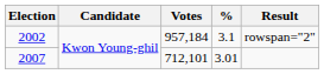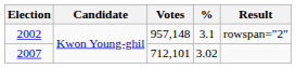2002 | Votes: 957,184 -> 957,148
2007 | %: 3.01 -> 3.02
